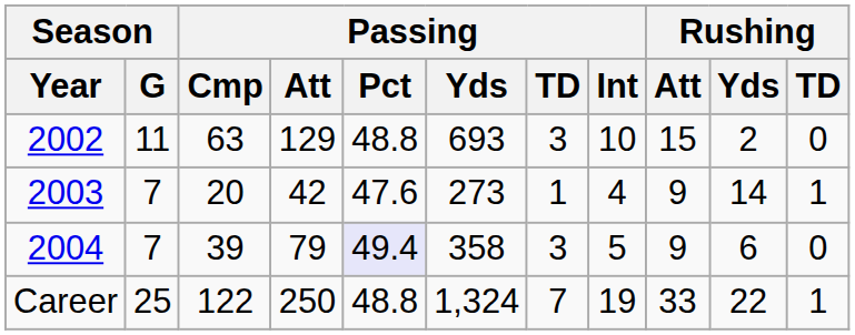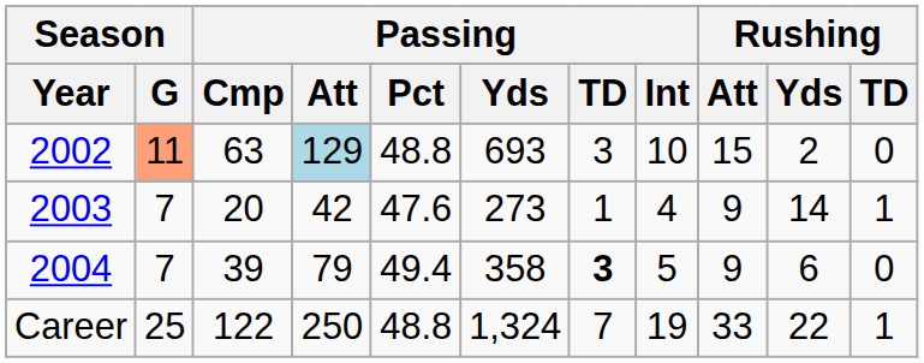2002 | Season / G: no background -> lightsalmon background
2002 | Passing / Att: no background -> lightblue background
2004 | Passing / Pct: lavender background -> no background
2004 | Passing / TD: normal -> bold
